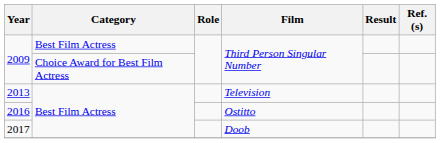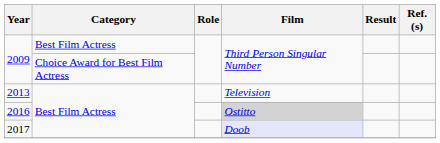2016 | Film: no background -> lightgrey background
2017 | Film: no background -> lavender background
